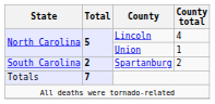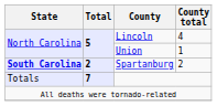Spartanburg | State: normal -> bold
